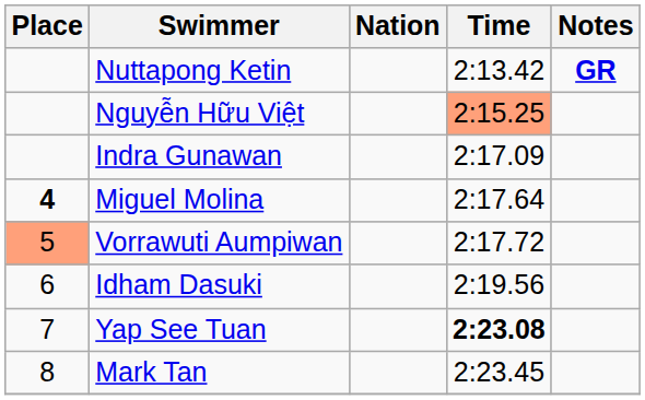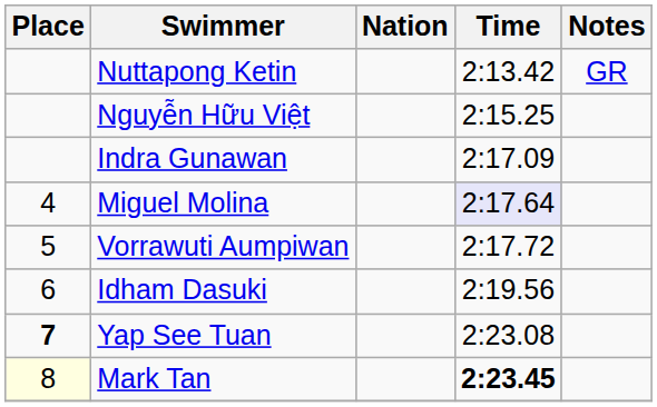Nuttapong Ketin | Notes: bold -> normal
Nguyễn Hữu Việt | Time: lightsalmon background -> no background
Miguel Molina | Place: bold -> normal
Miguel Molina | Time: no background -> lavender background
Vorrawuti Aumpiwan | Place: lightsalmon background -> no background
Yap See Tuan | Place: normal -> bold
Yap See Tuan | Time: bold -> normal
Mark Tan | Place: no background -> lightyellow background
Mark Tan | Time: normal -> bold
